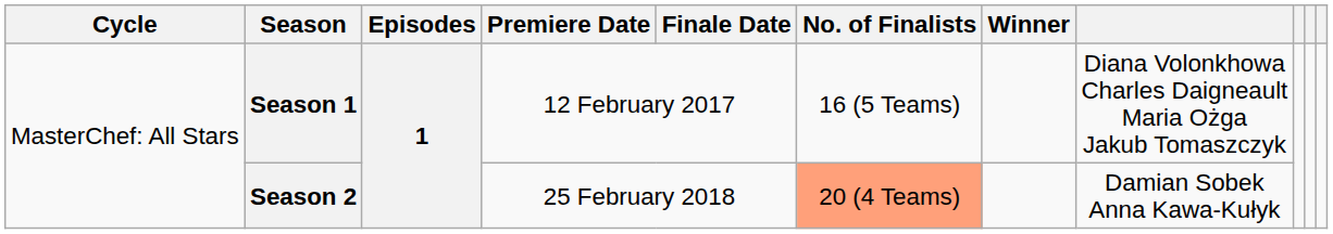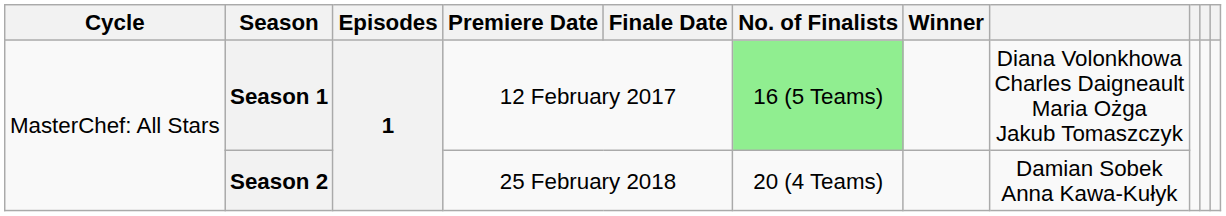row 2 | No. of Finalists: no background -> lightgreen background
row 3 | No. of Finalists: lightsalmon background -> no background
